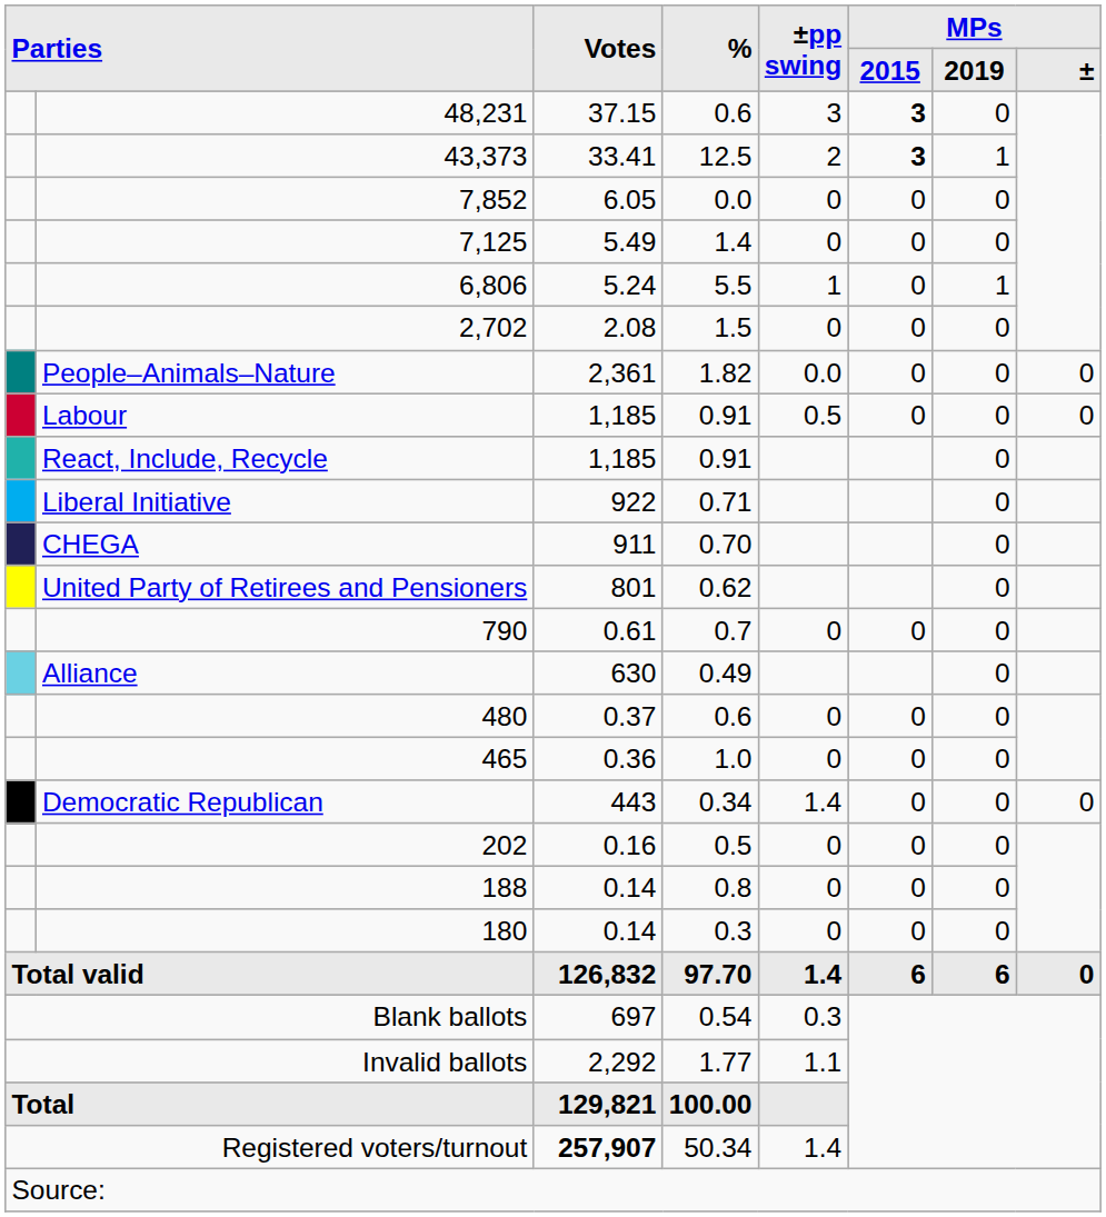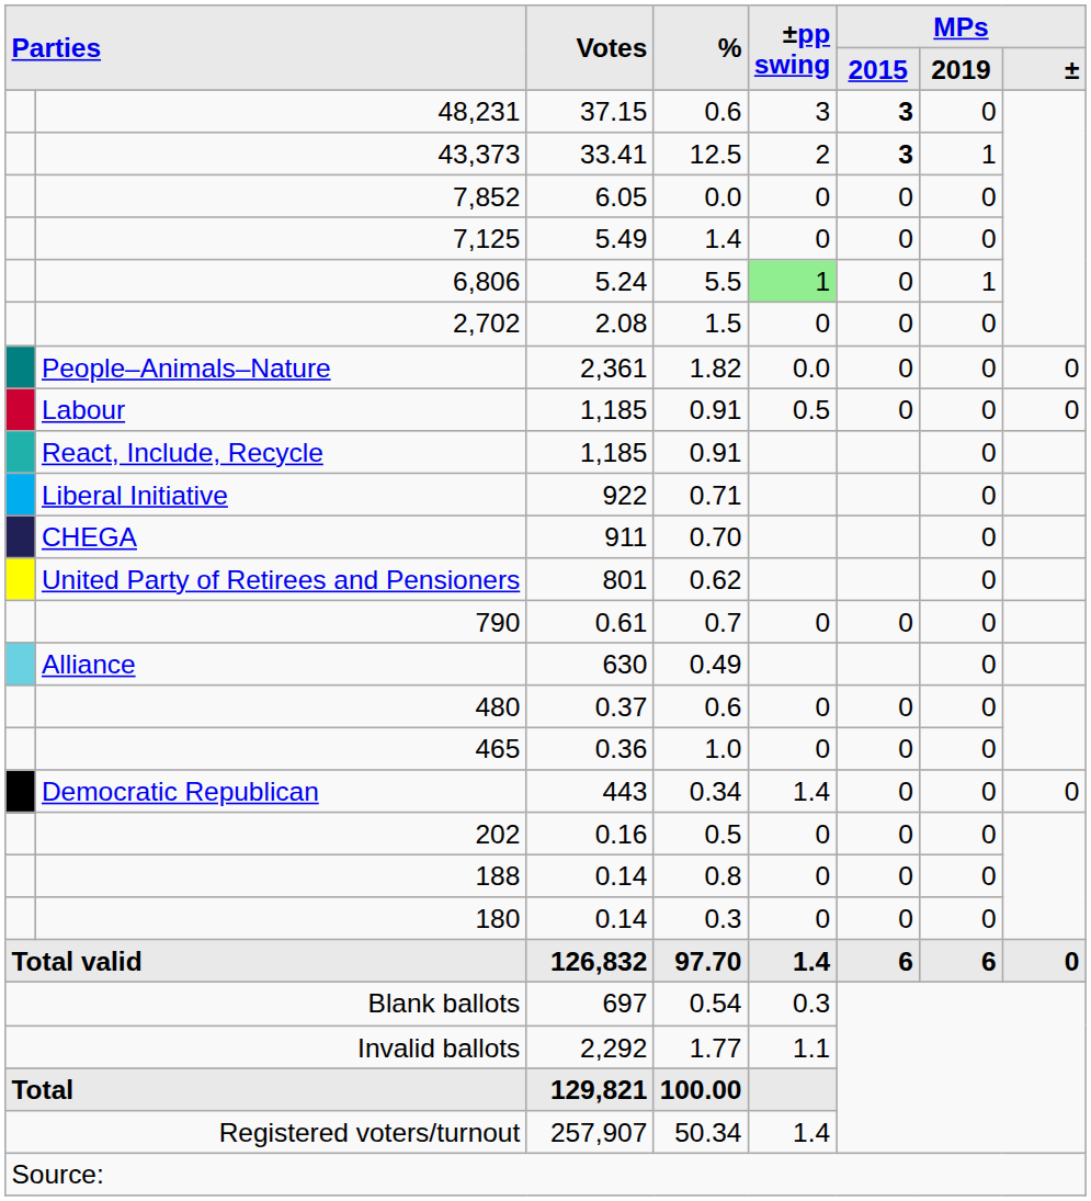6,806 | ±pp swing: no background -> lightgreen background
Registered voters/turnout | Votes: bold -> normal
